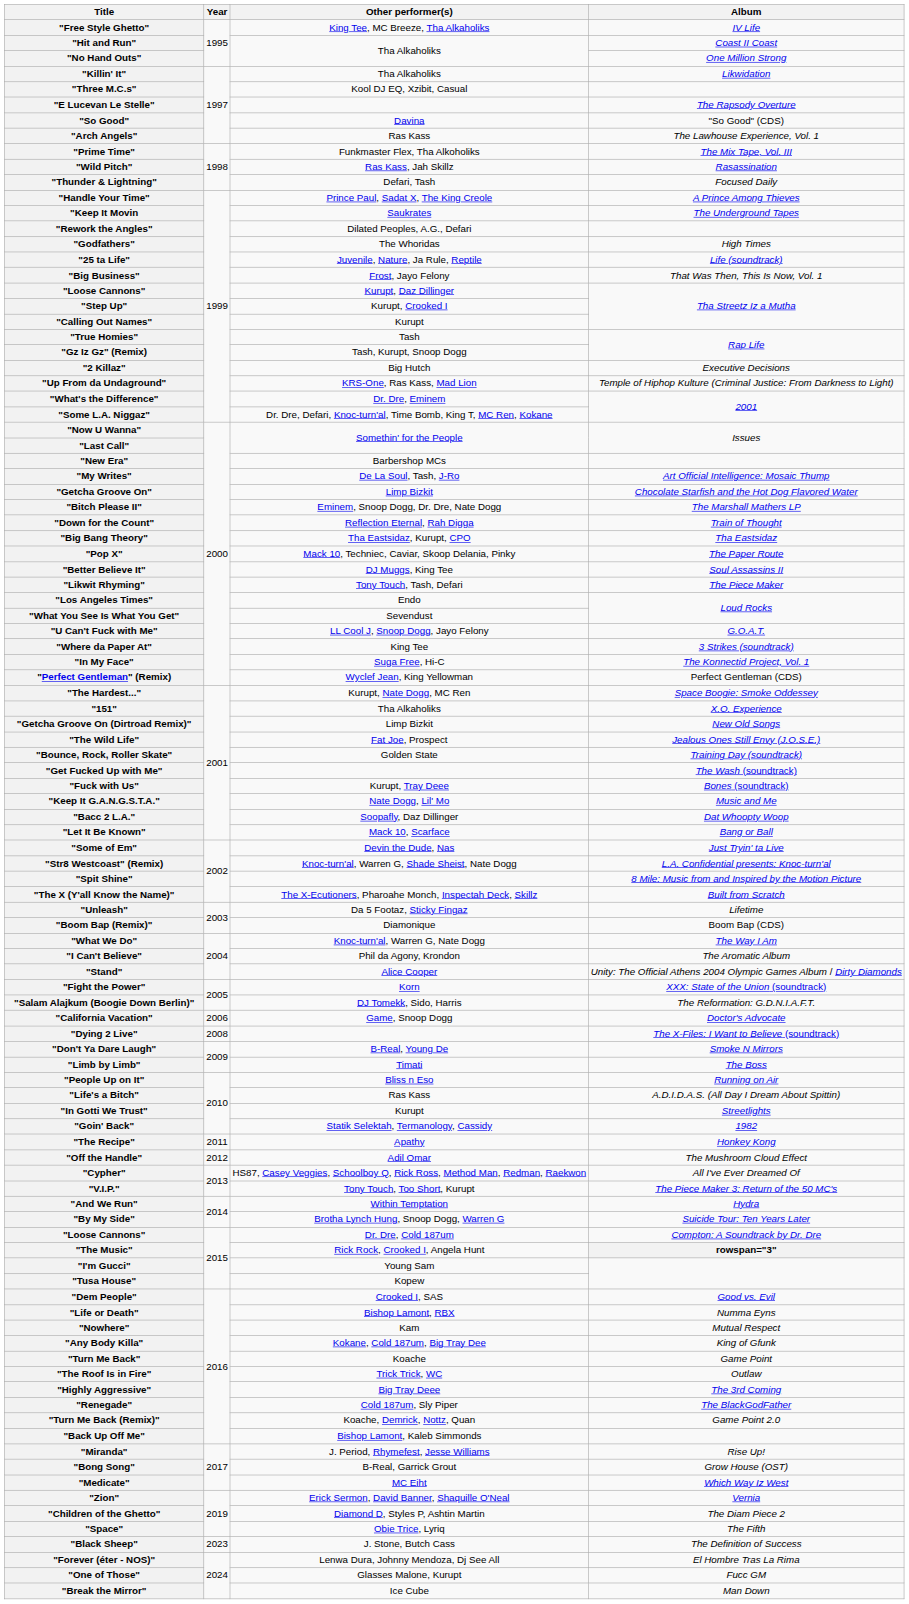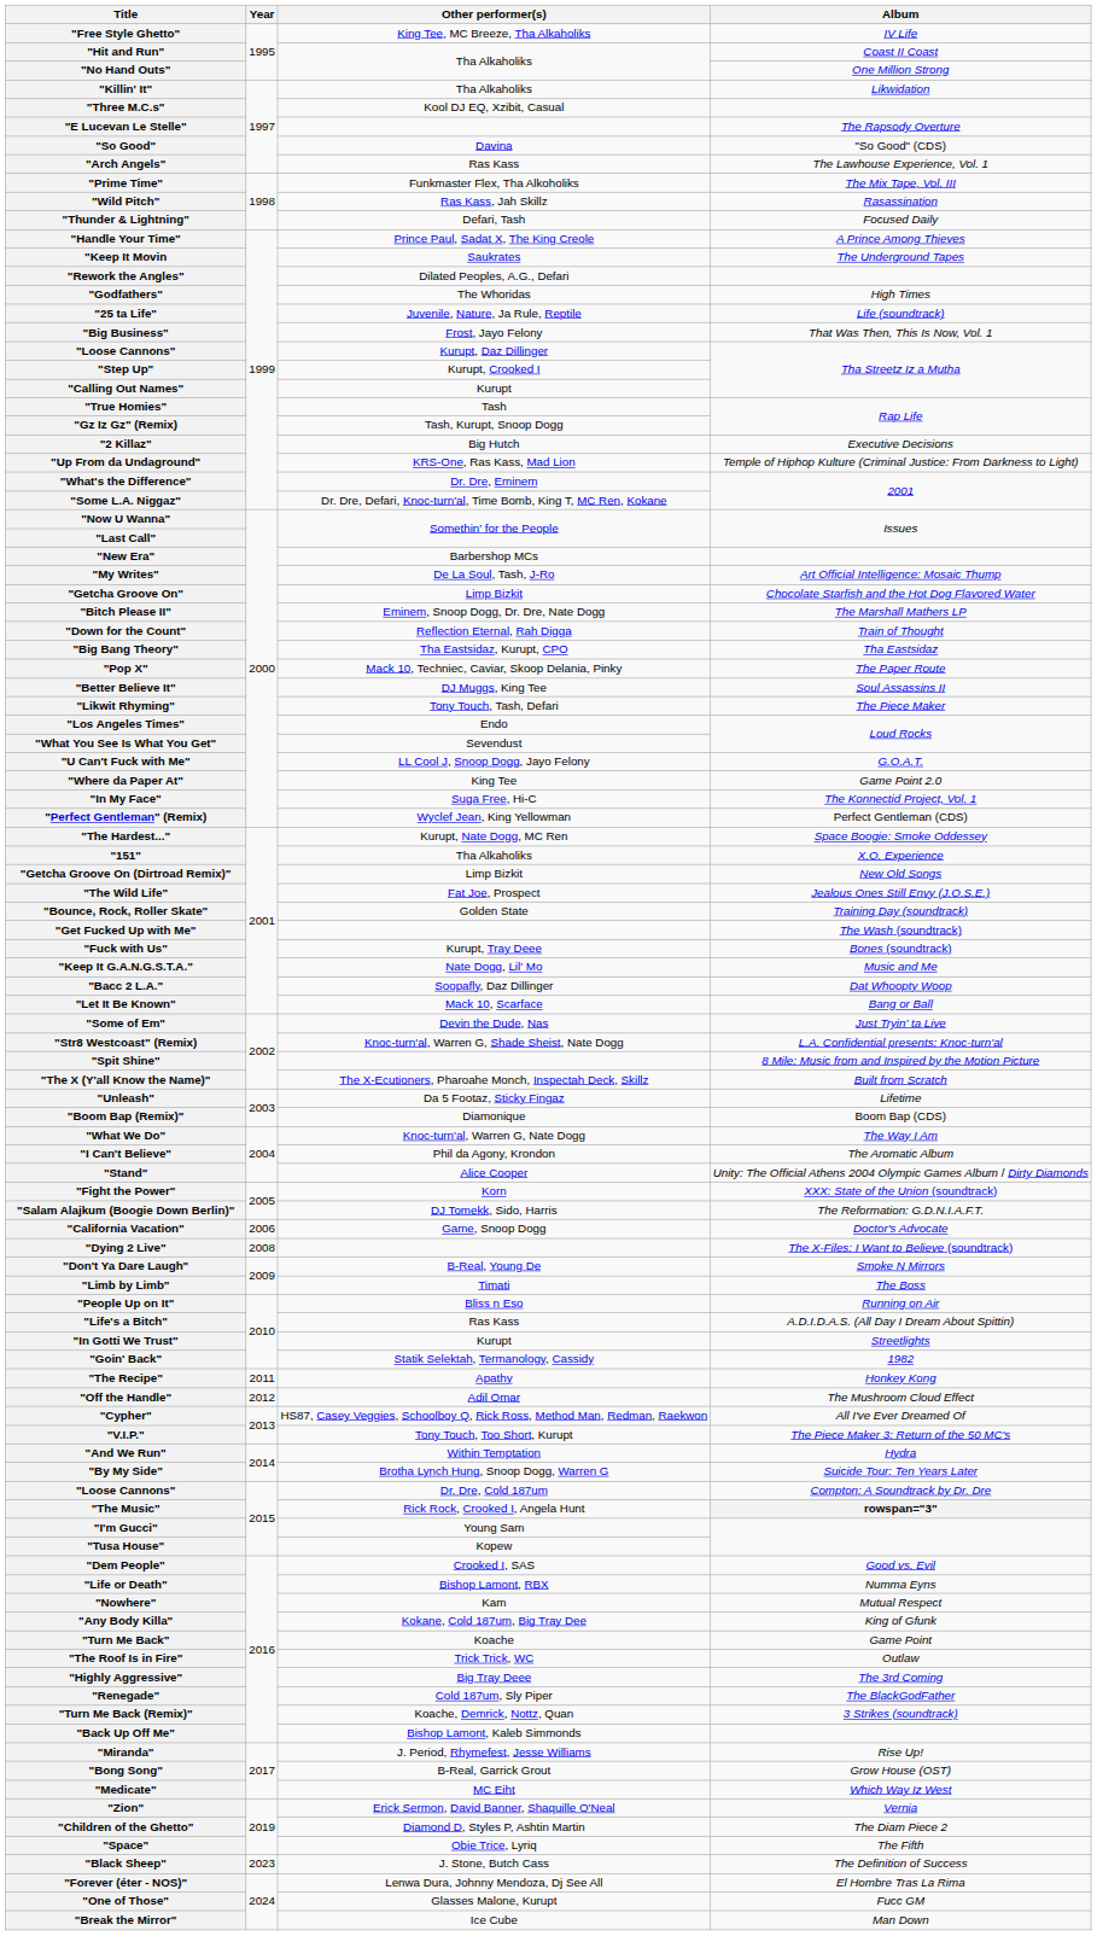"Where da Paper At" | Album: 3 Strikes (soundtrack) -> Game Point 2.0
"Turn Me Back (Remix)" | Album: Game Point 2.0 -> 3 Strikes (soundtrack)
